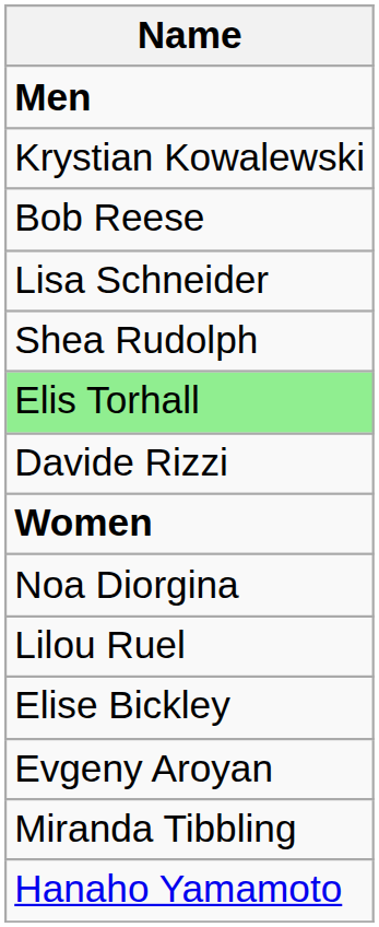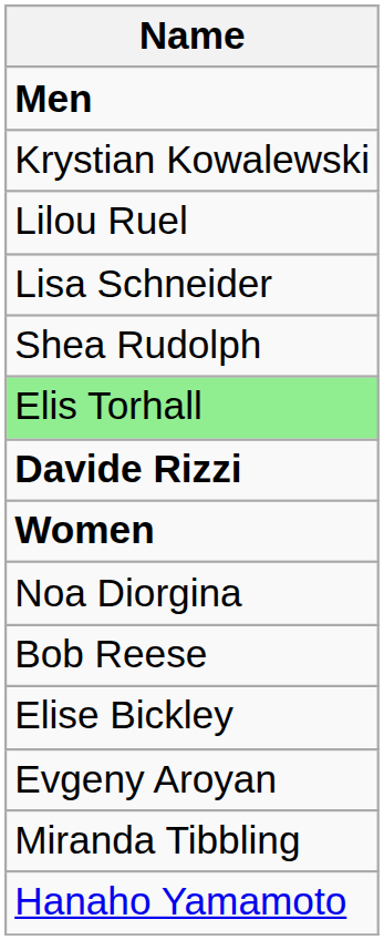row 4 | column 1: Bob Reese -> Lilou Ruel
row 8 | column 1: normal -> bold
row 11 | column 1: Lilou Ruel -> Bob Reese
